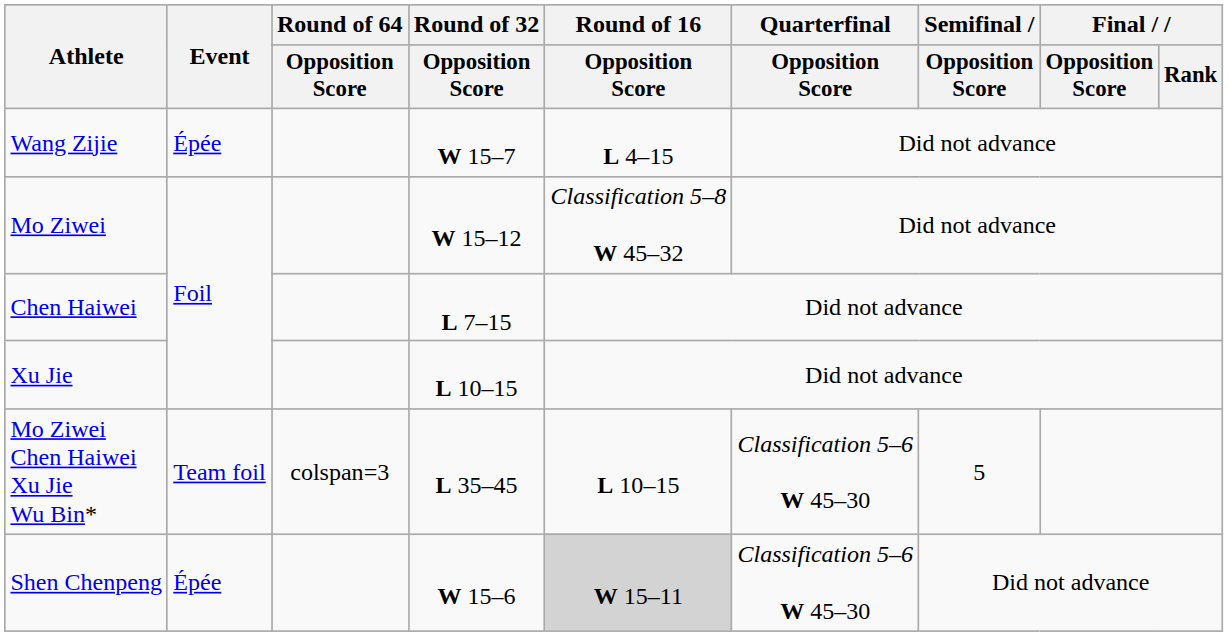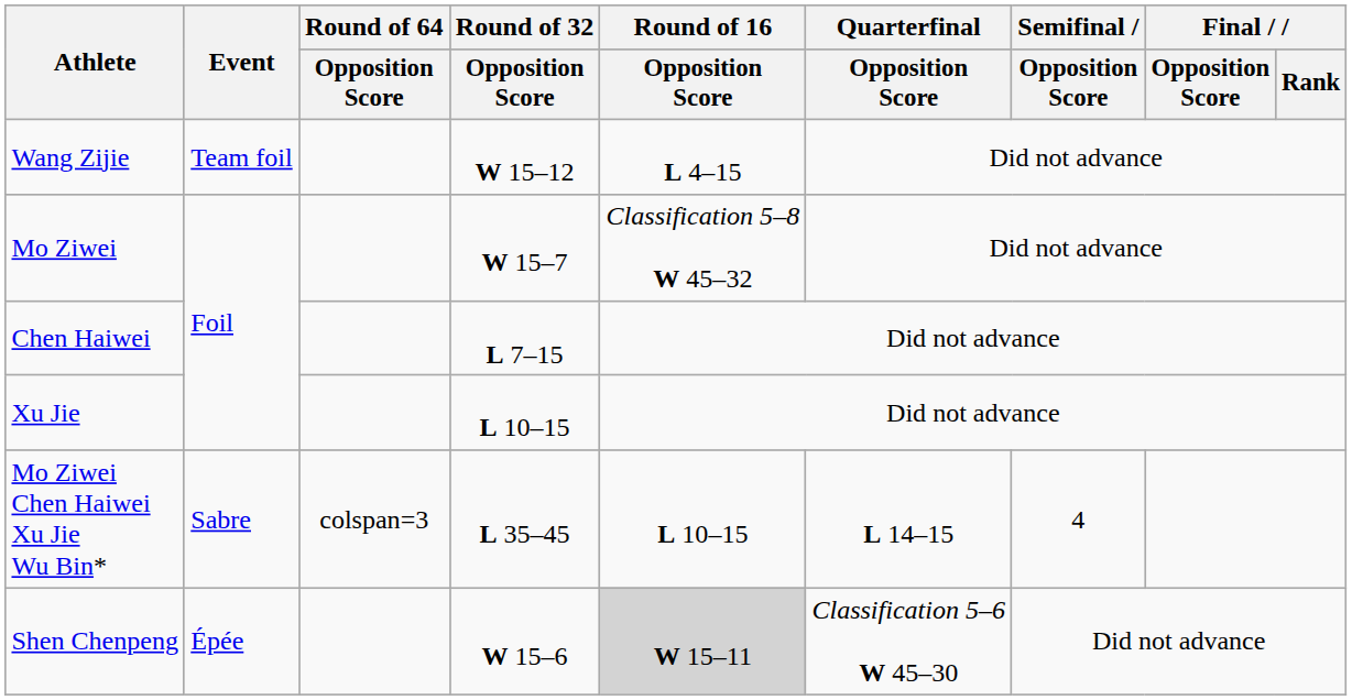Wang Zijie | Event: Épée -> Team foil
Wang Zijie | Round of 32 / Opposition Score: W 15–7 -> W 15–12
Mo Ziwei | Round of 32 / Opposition Score: W 15–12 -> W 15–7
Mo Ziwei Chen Haiwei Xu Jie Wu Bin* | Event: Team foil -> Sabre
Mo Ziwei Chen Haiwei Xu Jie Wu Bin* | Quarterfinal / Opposition Score: Classification 5–6 W 45–30 -> L 14–15
Mo Ziwei Chen Haiwei Xu Jie Wu Bin* | Semifinal / Opposition Score: 5 -> 4
